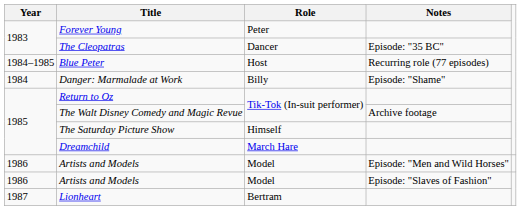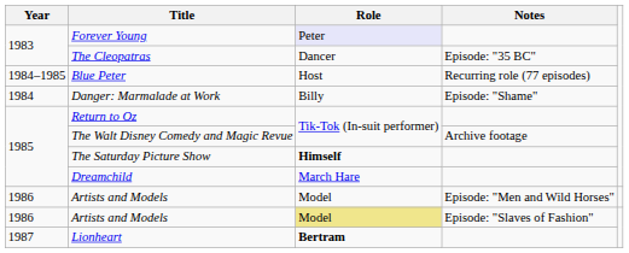Forever Young | Role: no background -> lavender background
The Saturday Picture Show | Role: normal -> bold
Artists and Models / Episode: "Slaves of Fashion" | Role: no background -> khaki background
Lionheart | Role: normal -> bold
